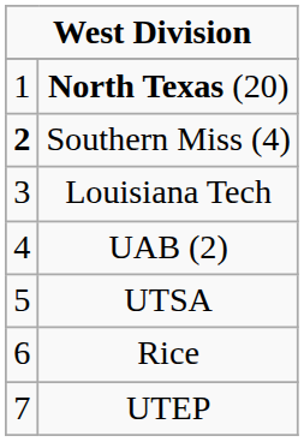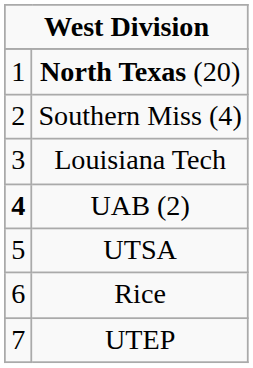Southern Miss (4) | column 1: bold -> normal
UAB (2) | column 1: normal -> bold
